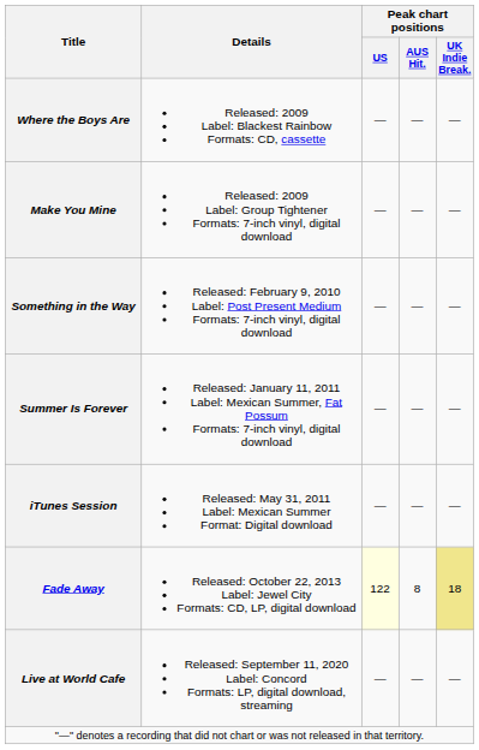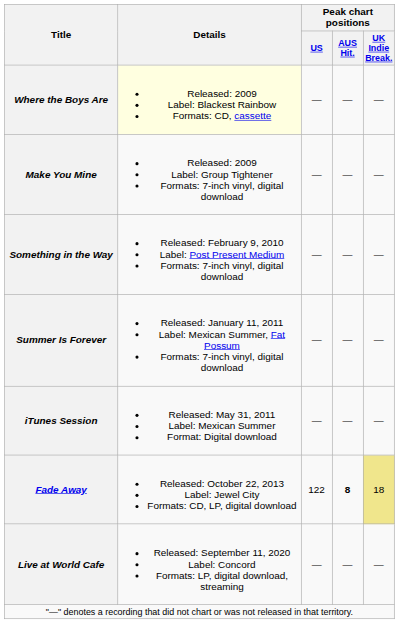Where the Boys Are | Details: no background -> lightyellow background
Fade Away | Peak chart positions / US: lightyellow background -> no background
Fade Away | Peak chart positions / AUS Hit.: normal -> bold
